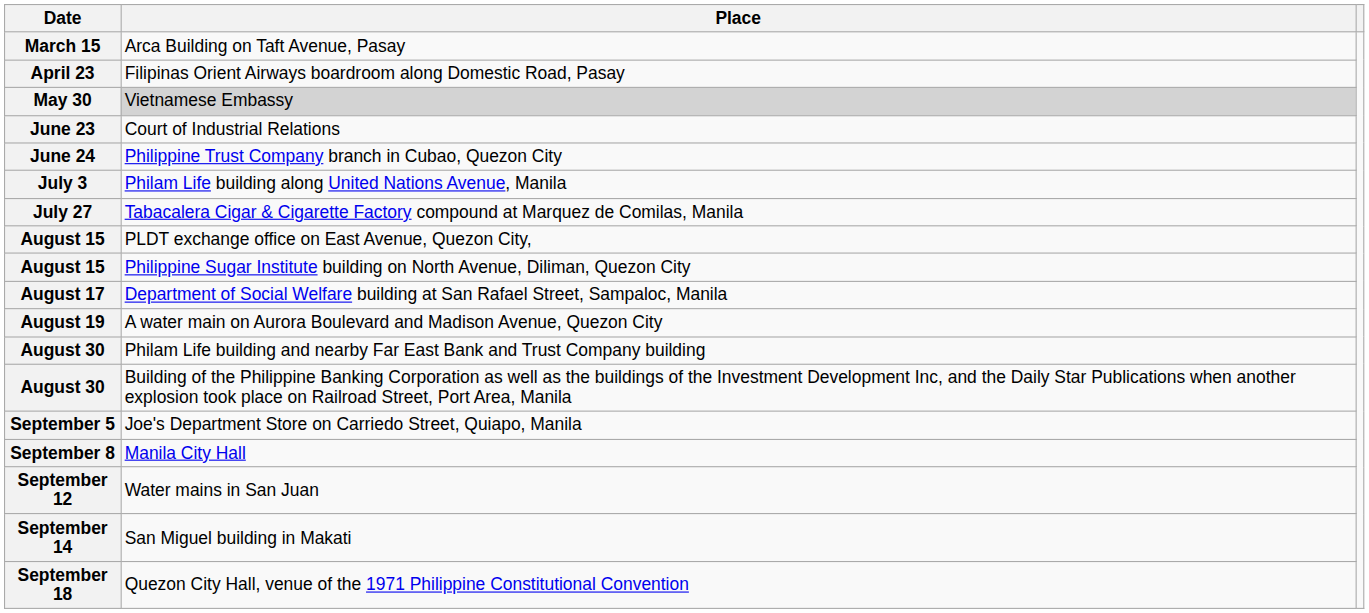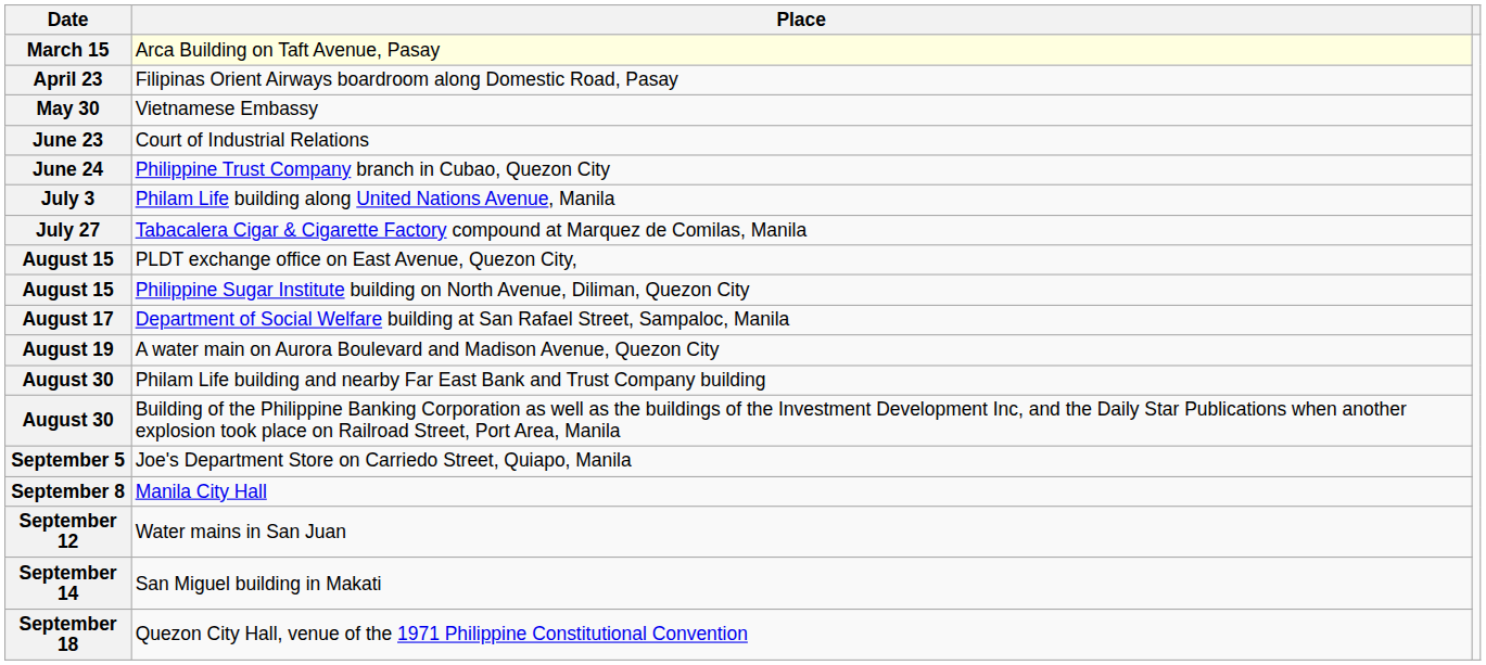Arca Building on Taft Avenue, Pasay | Place: no background -> lightyellow background
Vietnamese Embassy | Place: lightgrey background -> no background
